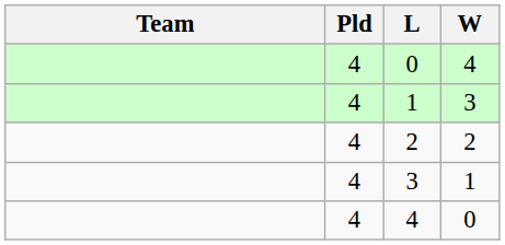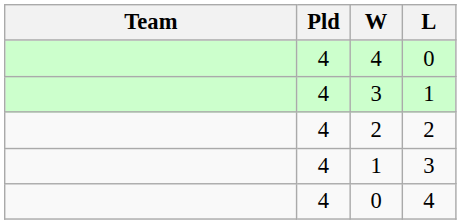columns swapped: W <-> L
